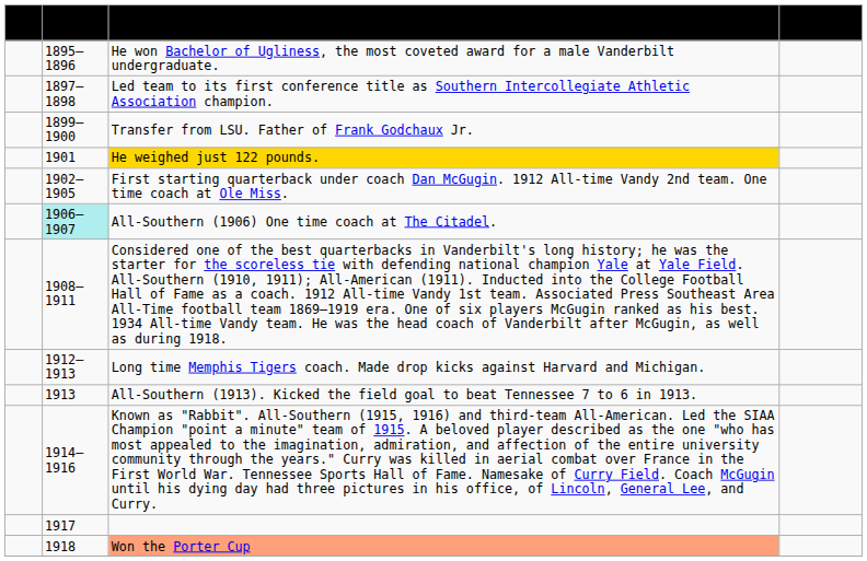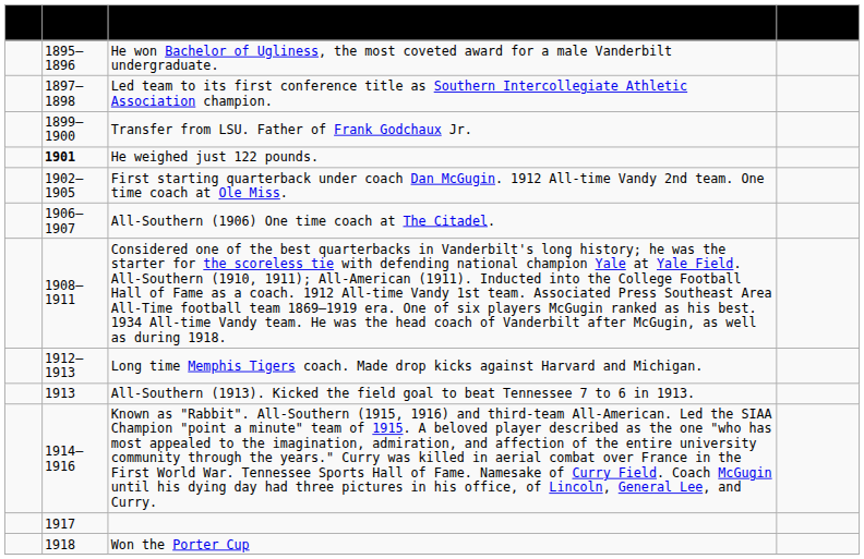He weighed just 122 pounds. | Years Started: normal -> bold
He weighed just 122 pounds. | Notability: gold background -> no background
All-Southern (1906) One time coach at The Citadel. | Years Started: paleturquoise background -> no background
Won the Porter Cup | Notability: lightsalmon background -> no background
